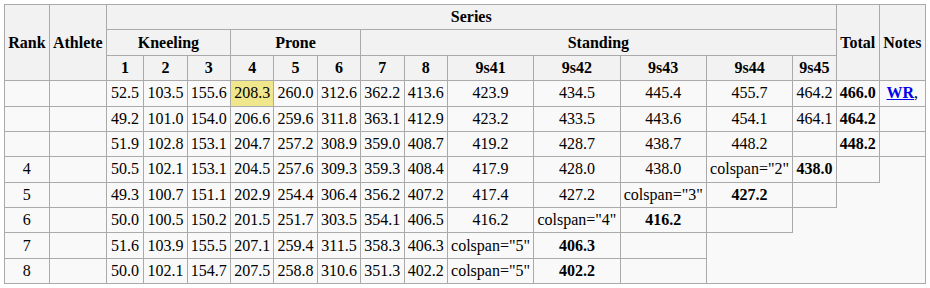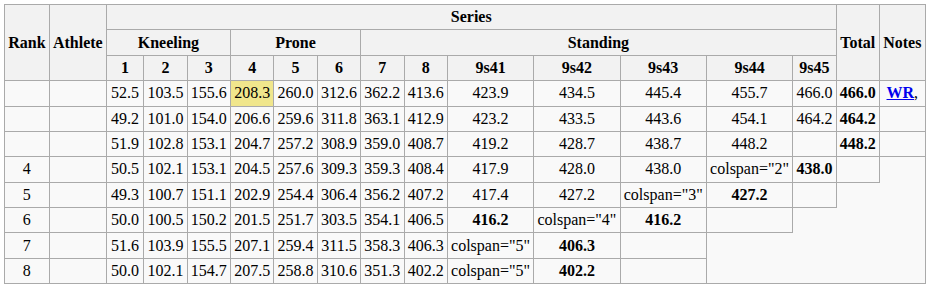52.5 | Series / Standing / 9s45: 464.2 -> 466.0
49.2 | Series / Standing / 9s45: 464.1 -> 464.2
50.0 / 100.5 | Series / Standing / 9s41: normal -> bold
